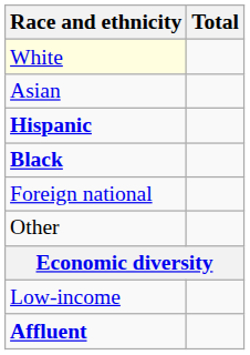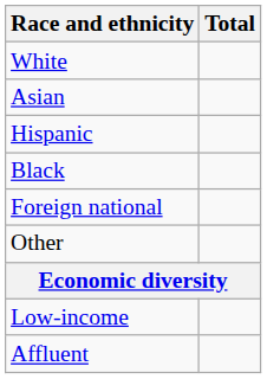White | Race and ethnicity: lightyellow background -> no background
Hispanic | Race and ethnicity: bold -> normal
Black | Race and ethnicity: bold -> normal
Affluent | Race and ethnicity: bold -> normal
